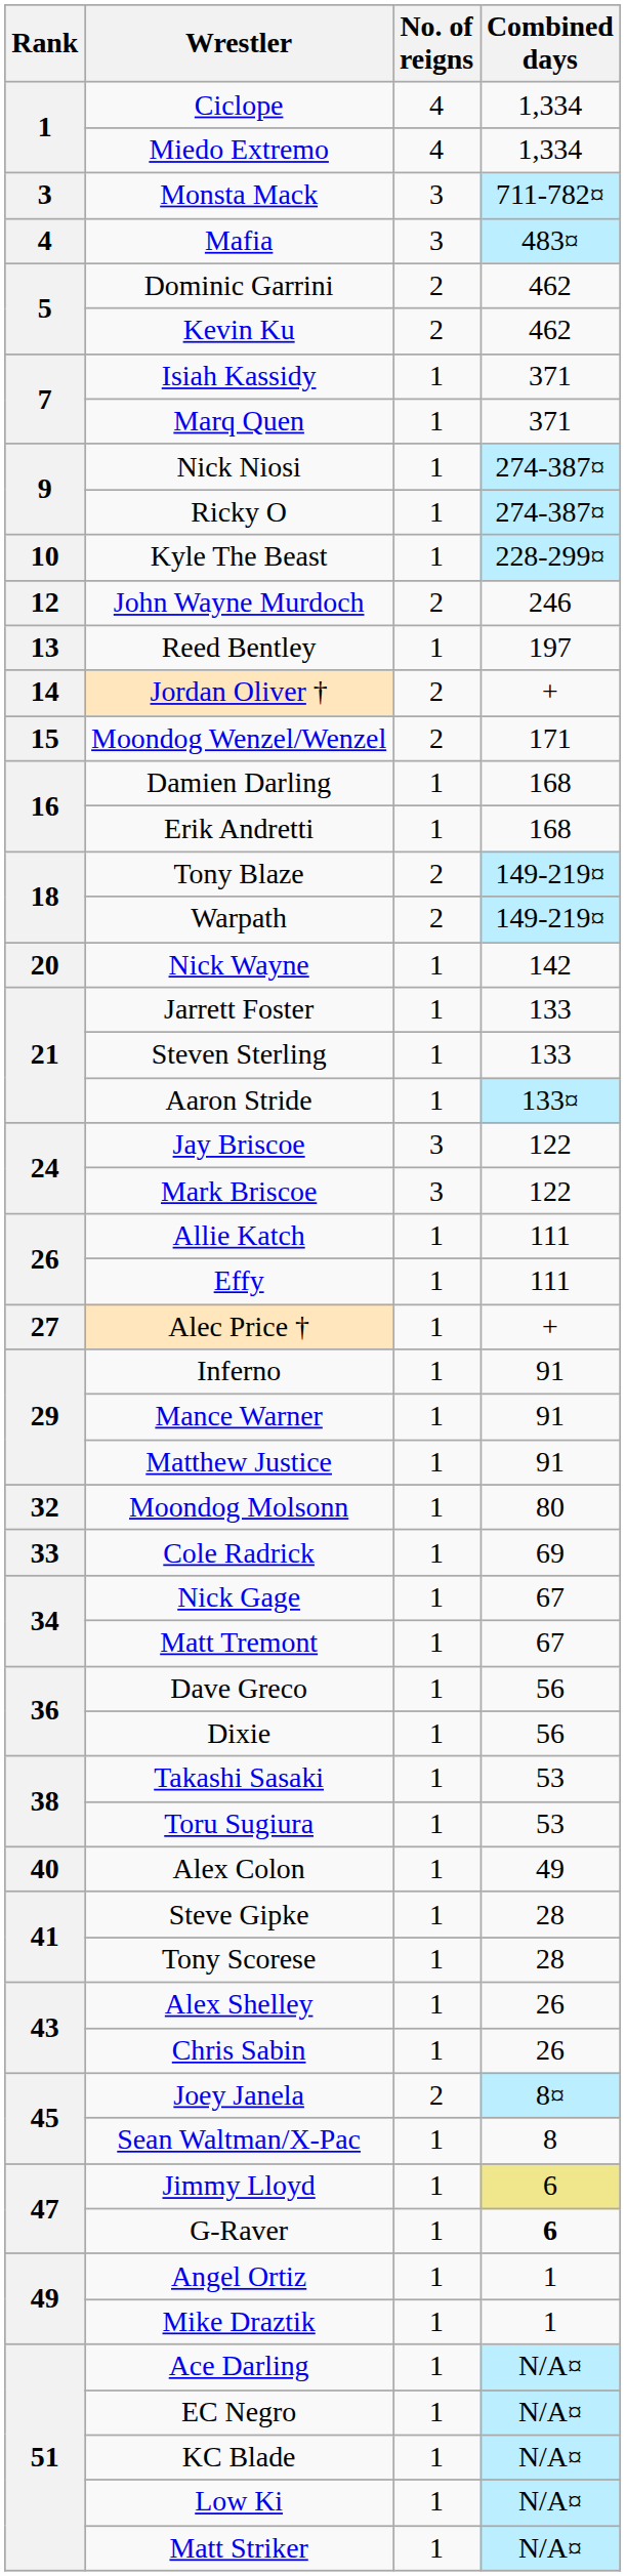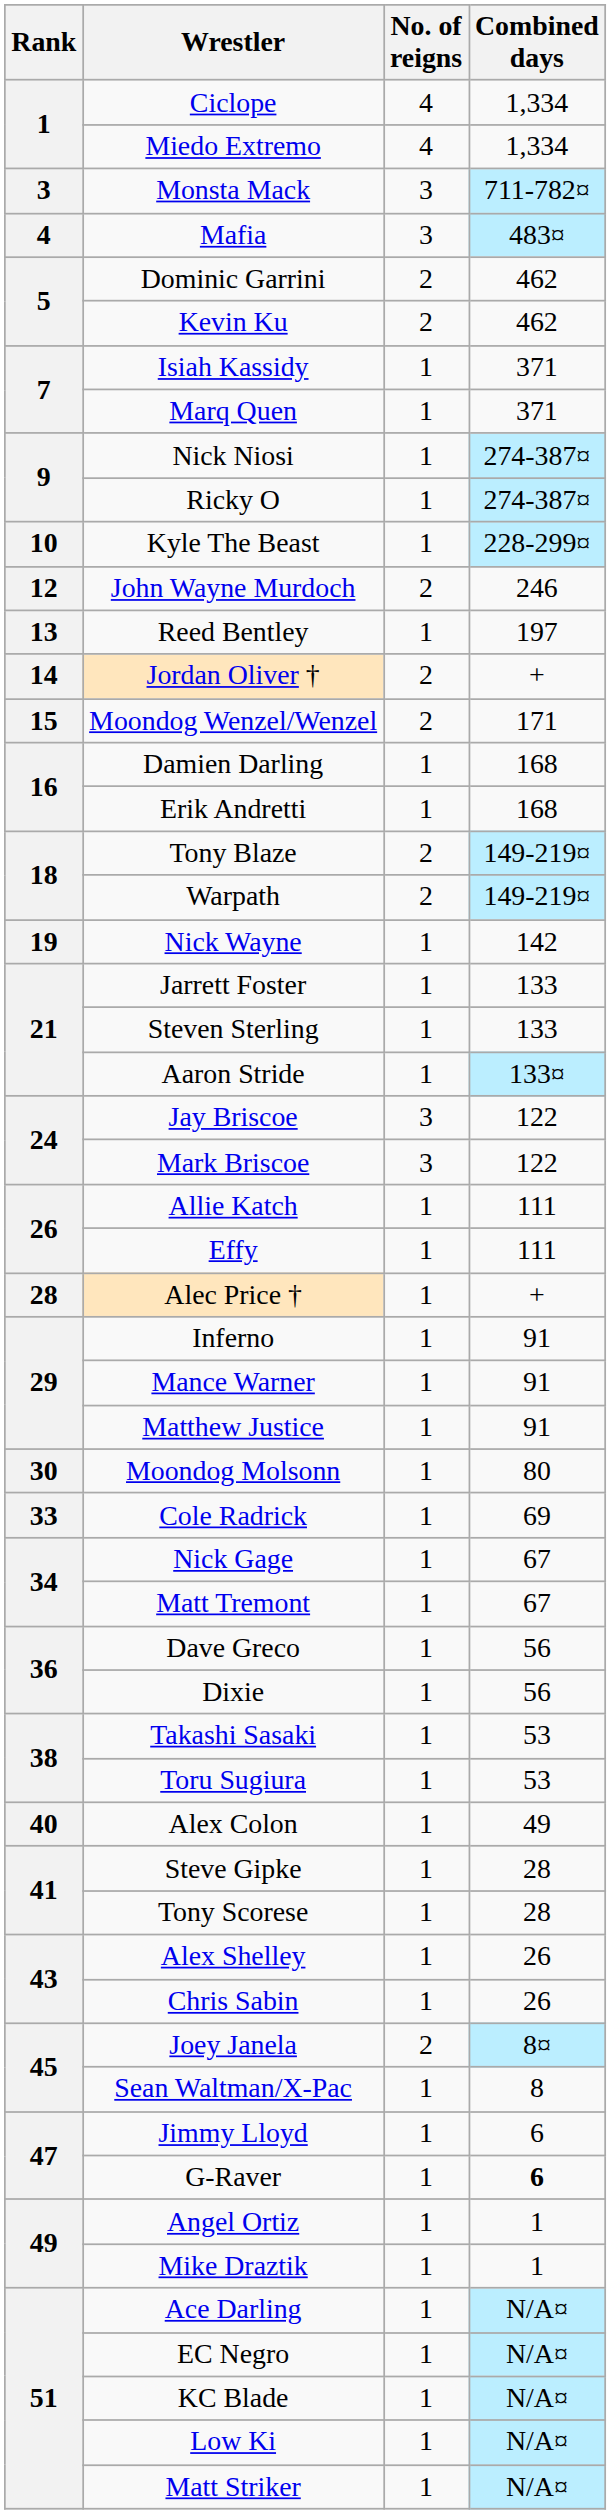Nick Wayne | Rank: 20 -> 19
Alec Price † | Rank: 27 -> 28
Moondog Molsonn | Rank: 32 -> 30
Jimmy Lloyd | Combined days: khaki background -> no background
